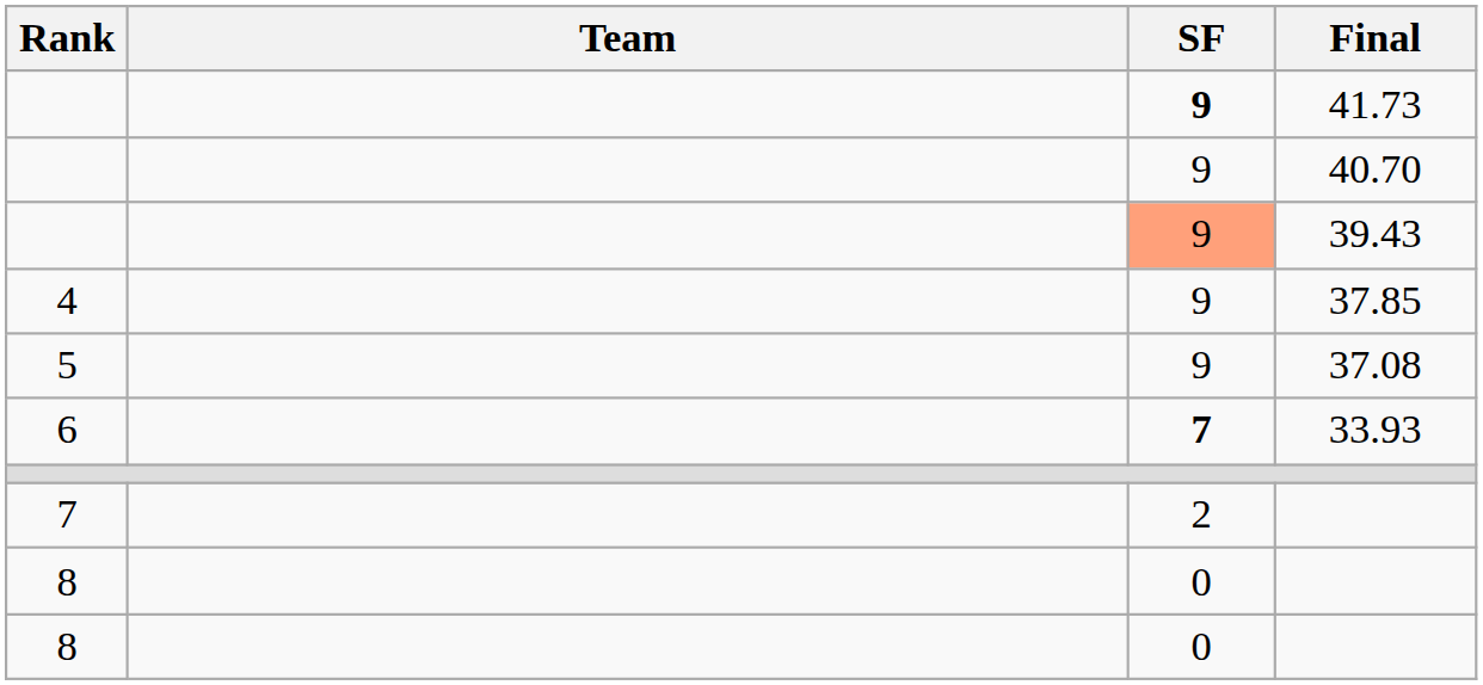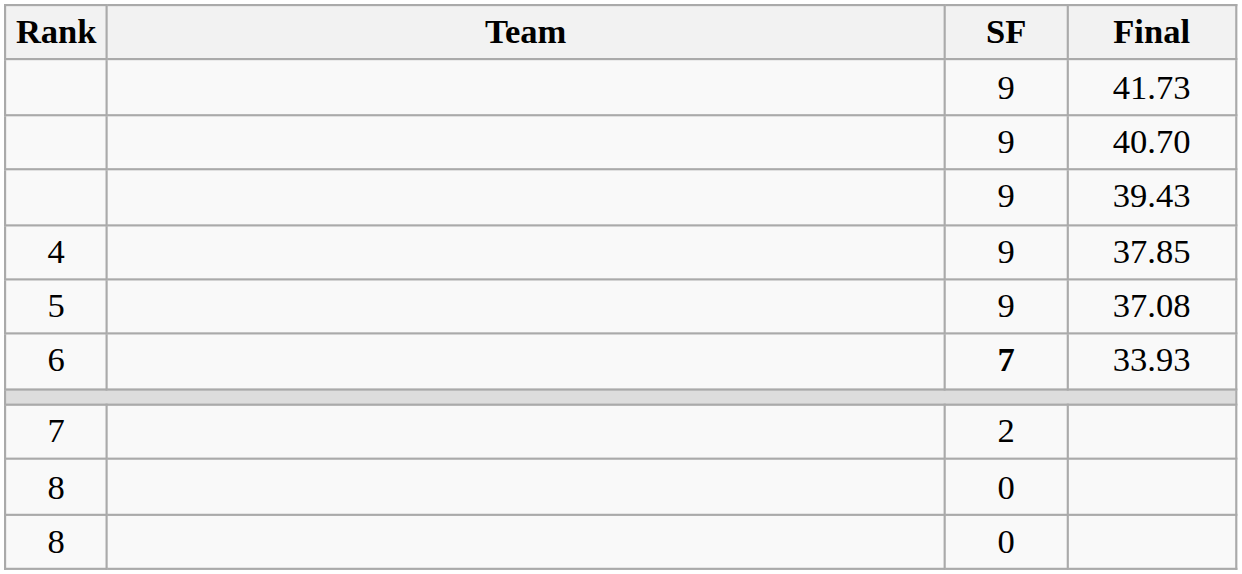41.73 | SF: bold -> normal
39.43 | SF: lightsalmon background -> no background
